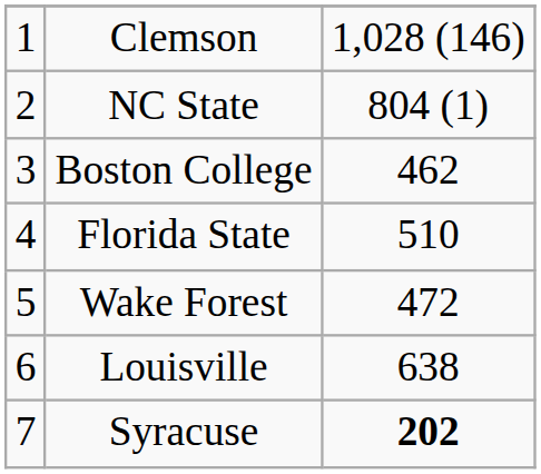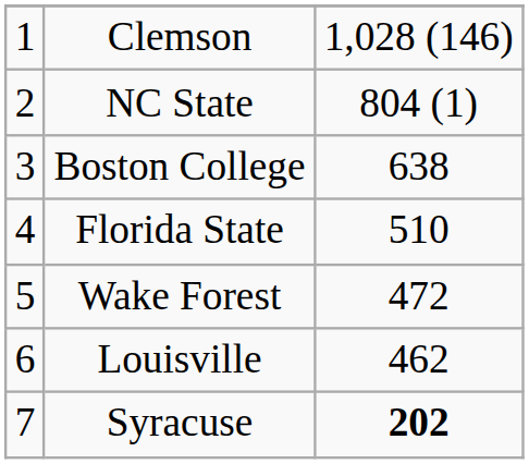Boston College | column 3: 462 -> 638
Louisville | column 3: 638 -> 462
